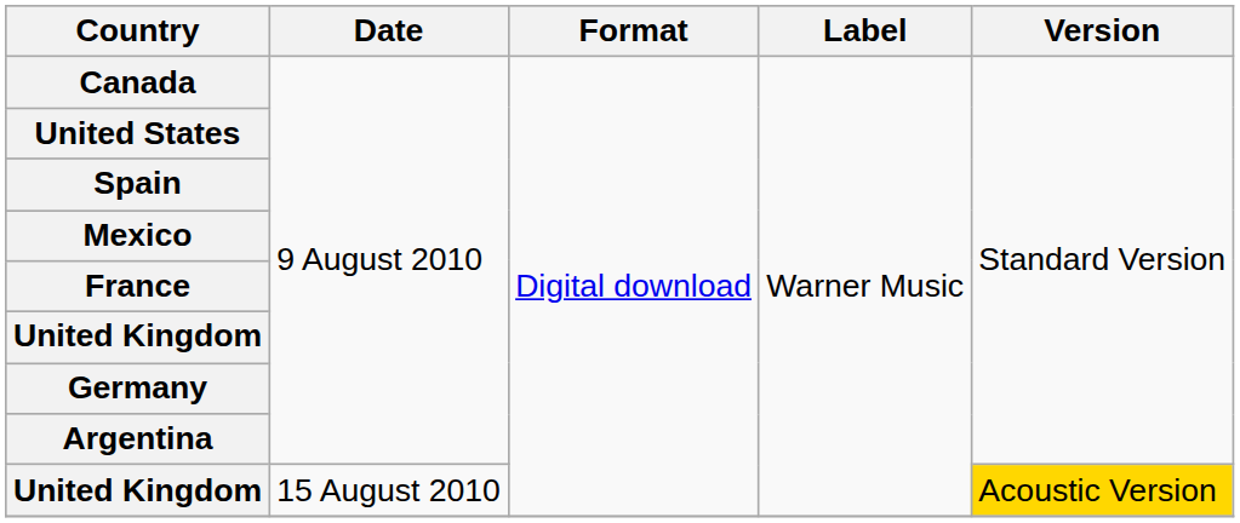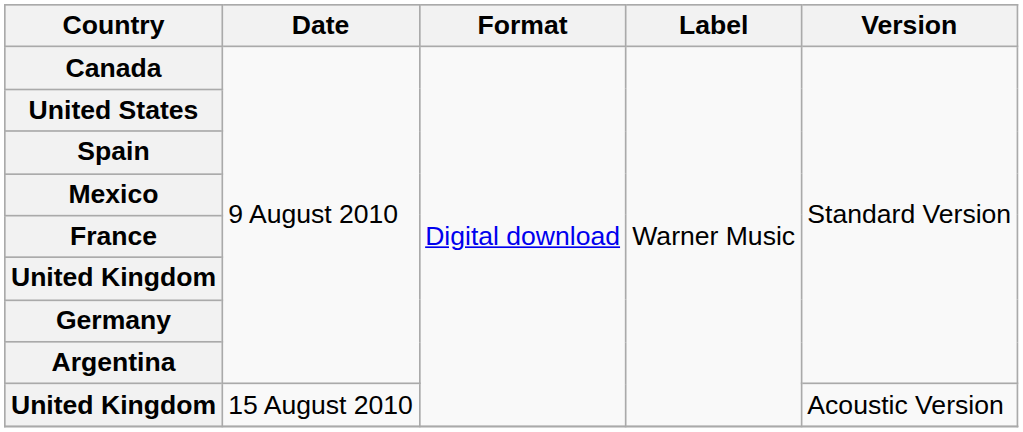United Kingdom / 15 August 2010 | Version: gold background -> no background
